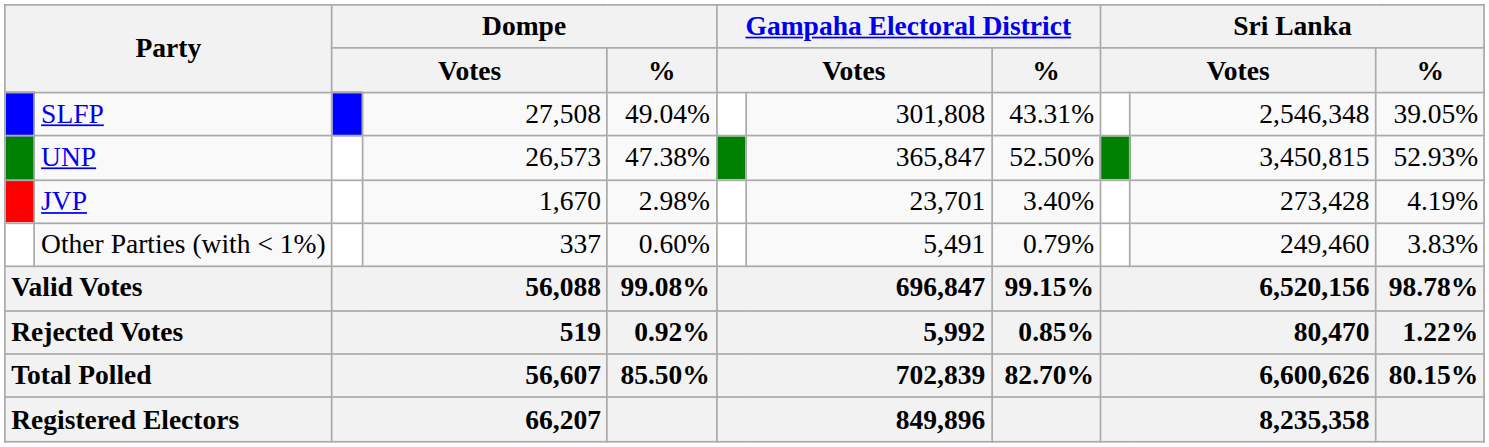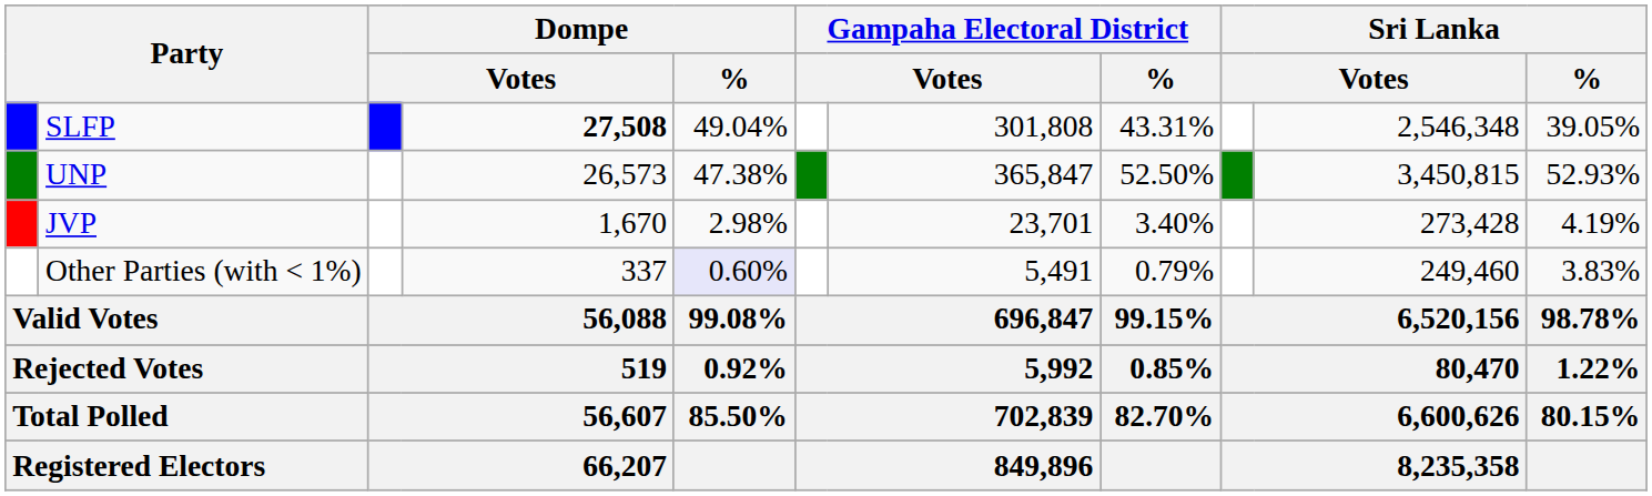SLFP | column 4: normal -> bold
Other Parties (with < 1%) | Dompe / %: no background -> lavender background
